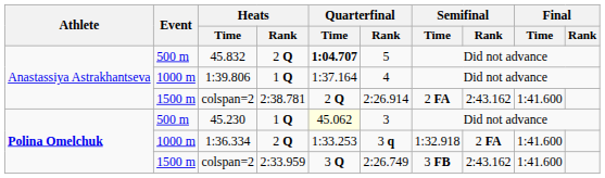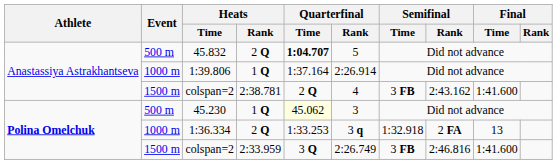1:39.806 | Quarterfinal / Rank: 4 -> 2:26.914
colspan=2 / 2:38.781 | Quarterfinal / Rank: 2:26.914 -> 4
colspan=2 / 2:38.781 | Semifinal / Time: 2 FA -> 3 FB
1:36.334 | Final / Time: 1:41.600 -> 13
colspan=2 / 2:33.959 | Semifinal / Rank: 2:43.162 -> 2:46.816
